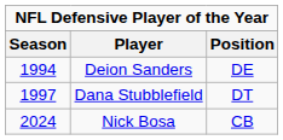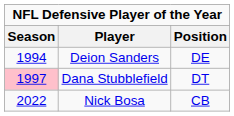Dana Stubblefield | Season: no background -> pink background
Nick Bosa | Season: 2024 -> 2022
